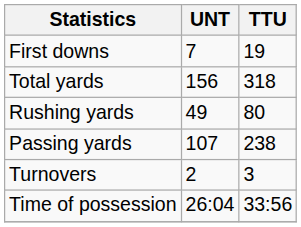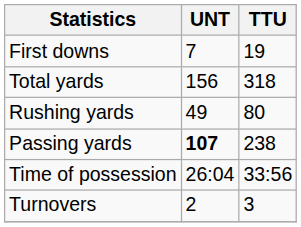Passing yards | UNT: normal -> bold
rows swapped: Turnovers <-> Time of possession
